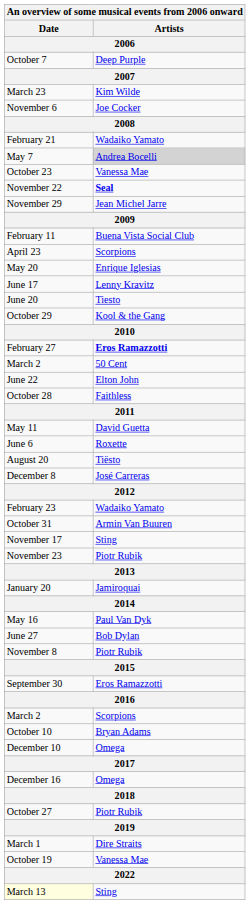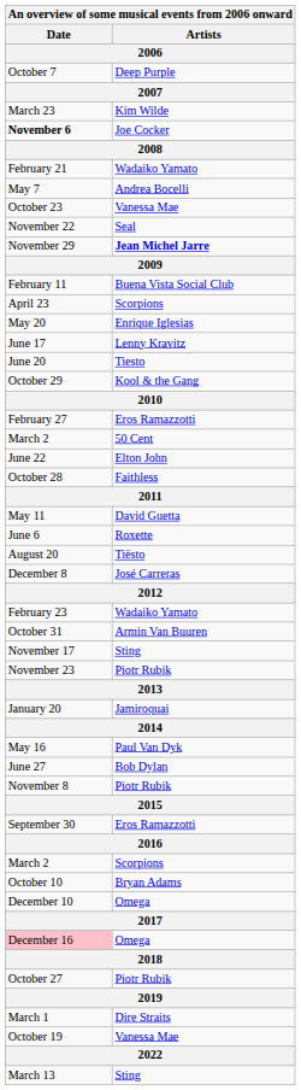November 6 | column 1: normal -> bold
May 7 | column 2: lightgrey background -> no background
November 22 | column 2: bold -> normal
November 29 | column 2: normal -> bold
February 27 | column 2: bold -> normal
December 16 | column 1: no background -> pink background
March 13 | column 1: lightyellow background -> no background
